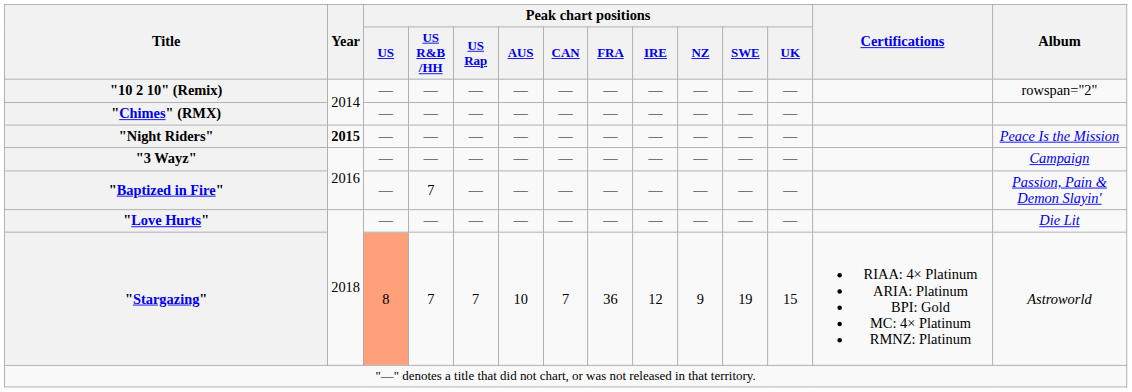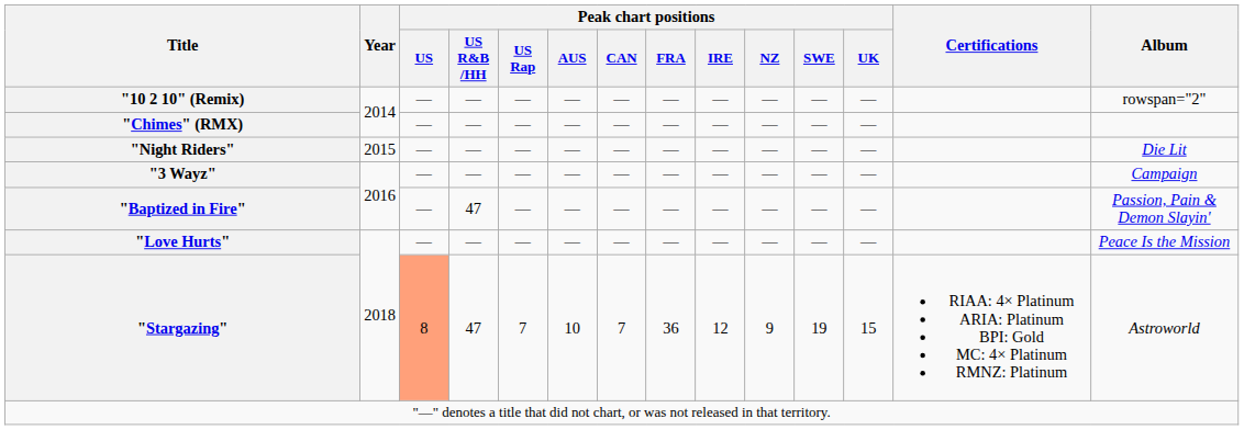"Night Riders" | Year: bold -> normal
"Night Riders" | Album: Peace Is the Mission -> Die Lit
"Baptized in Fire" | Peak chart positions / US R&B /HH: 7 -> 47
"Love Hurts" | Album: Die Lit -> Peace Is the Mission
"Stargazing" | Peak chart positions / US R&B /HH: 7 -> 47
